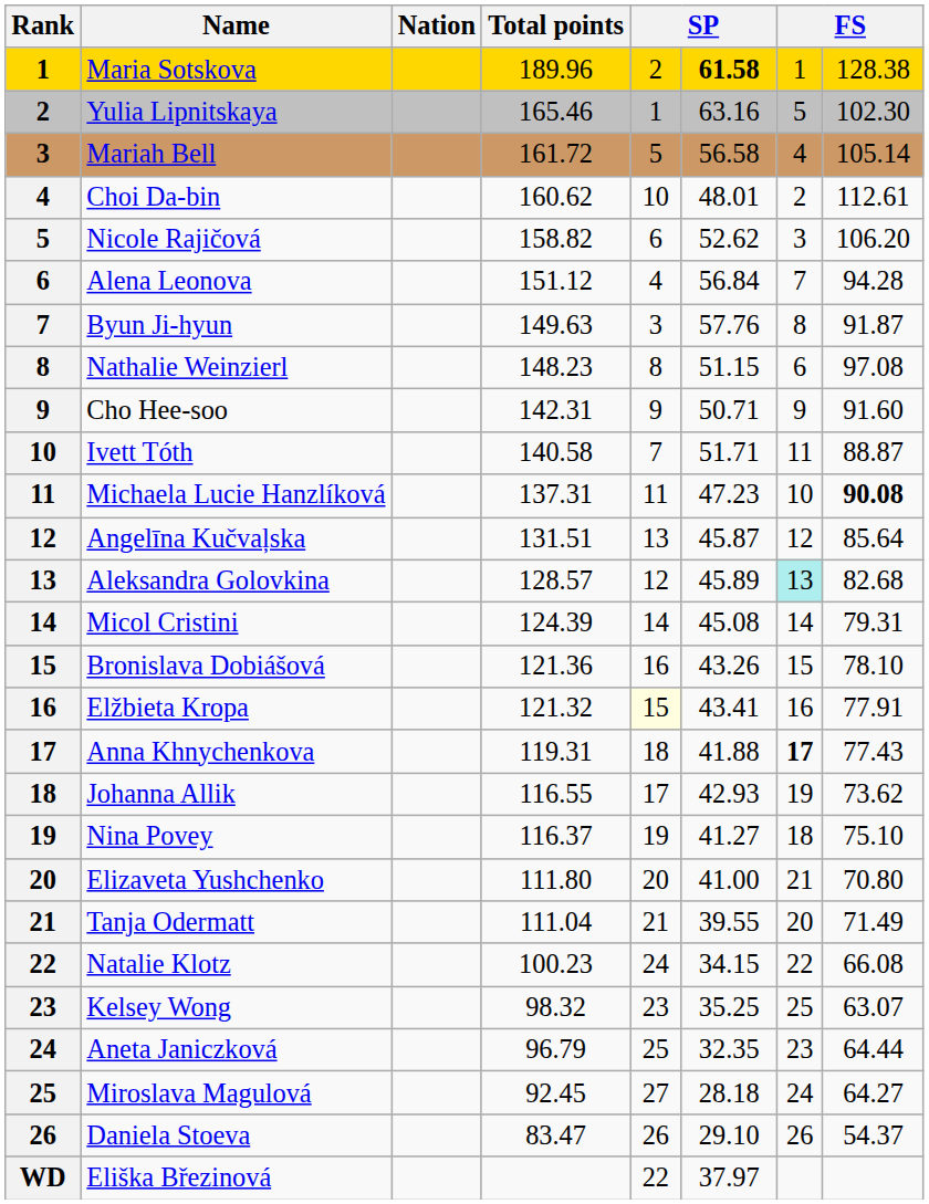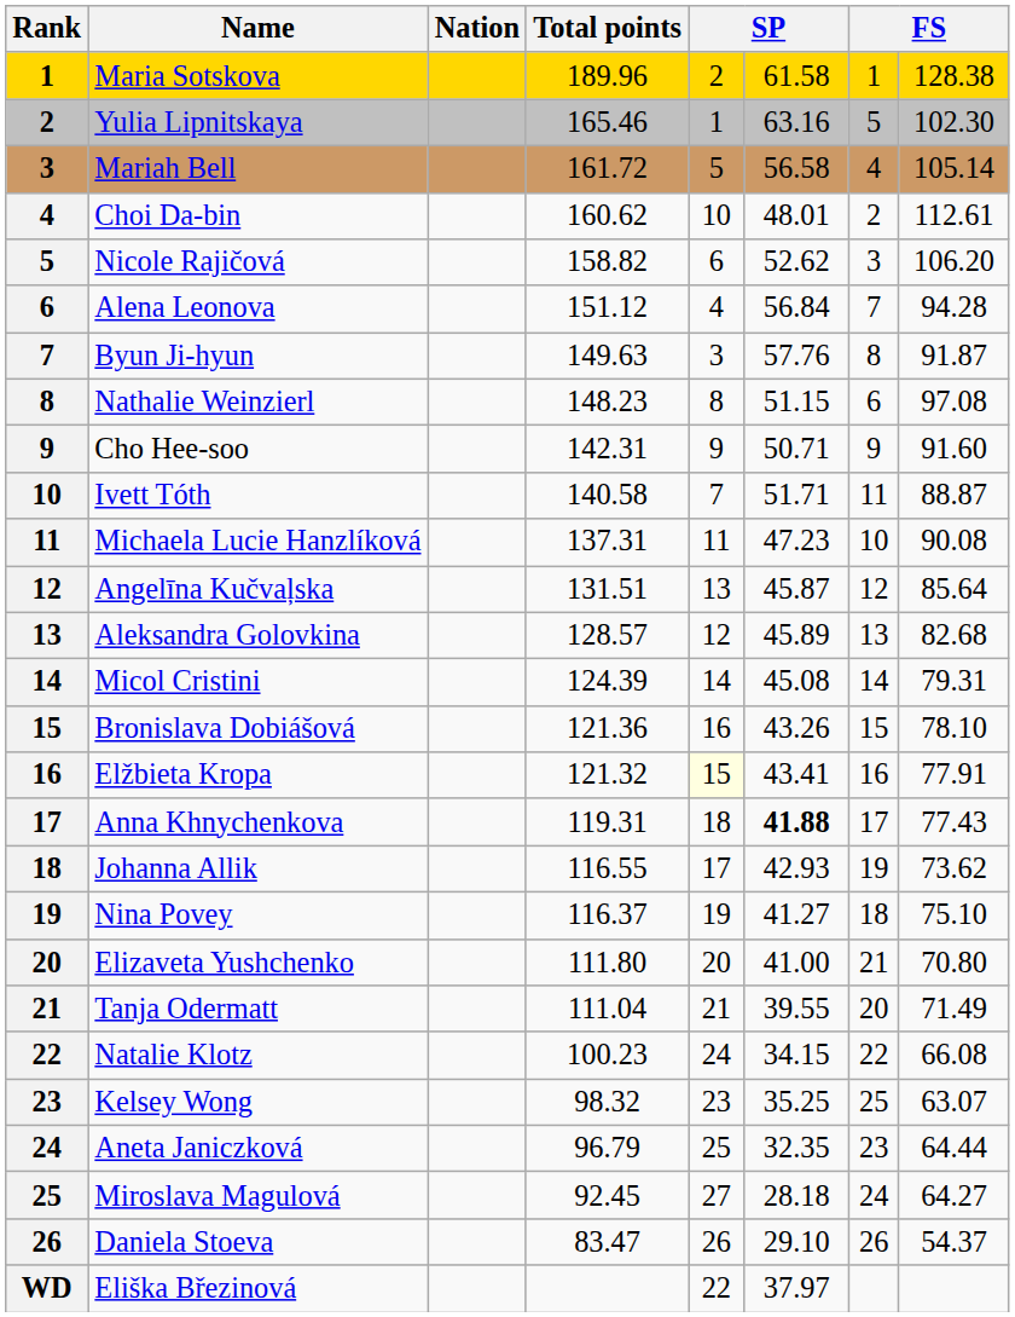Maria Sotskova | column 6: bold -> normal
Michaela Lucie Hanzlíková | column 8: bold -> normal
Aleksandra Golovkina | column 7: paleturquoise background -> no background
Anna Khnychenkova | column 6: normal -> bold
Anna Khnychenkova | column 7: bold -> normal
